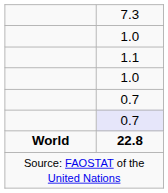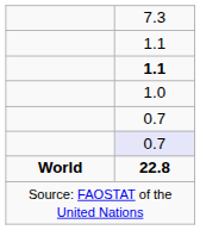row 2 | column 2: 1.0 -> 1.1
row 3 | column 2: normal -> bold
